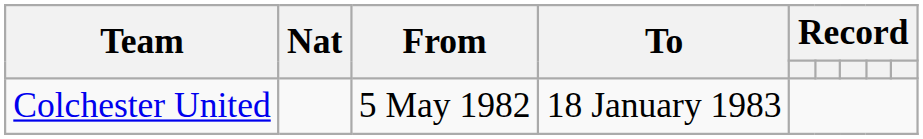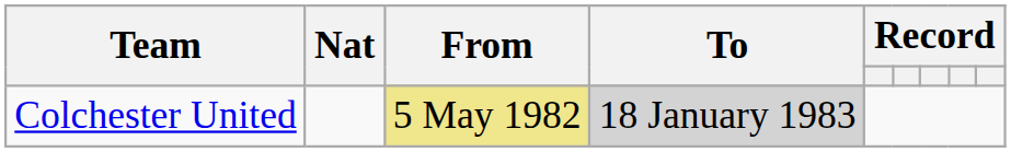Colchester United | From: no background -> khaki background
Colchester United | To: no background -> lightgrey background
